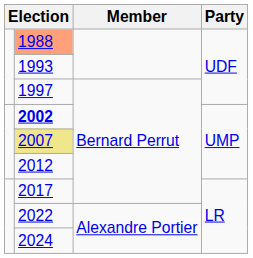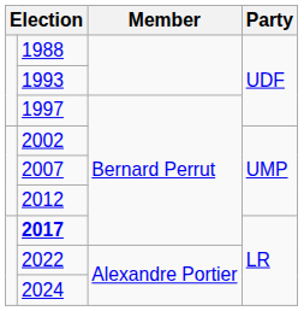1988 | column 2: lightsalmon background -> no background
2002 | column 2: bold -> normal
2007 | column 2: khaki background -> no background
2017 | column 2: normal -> bold
